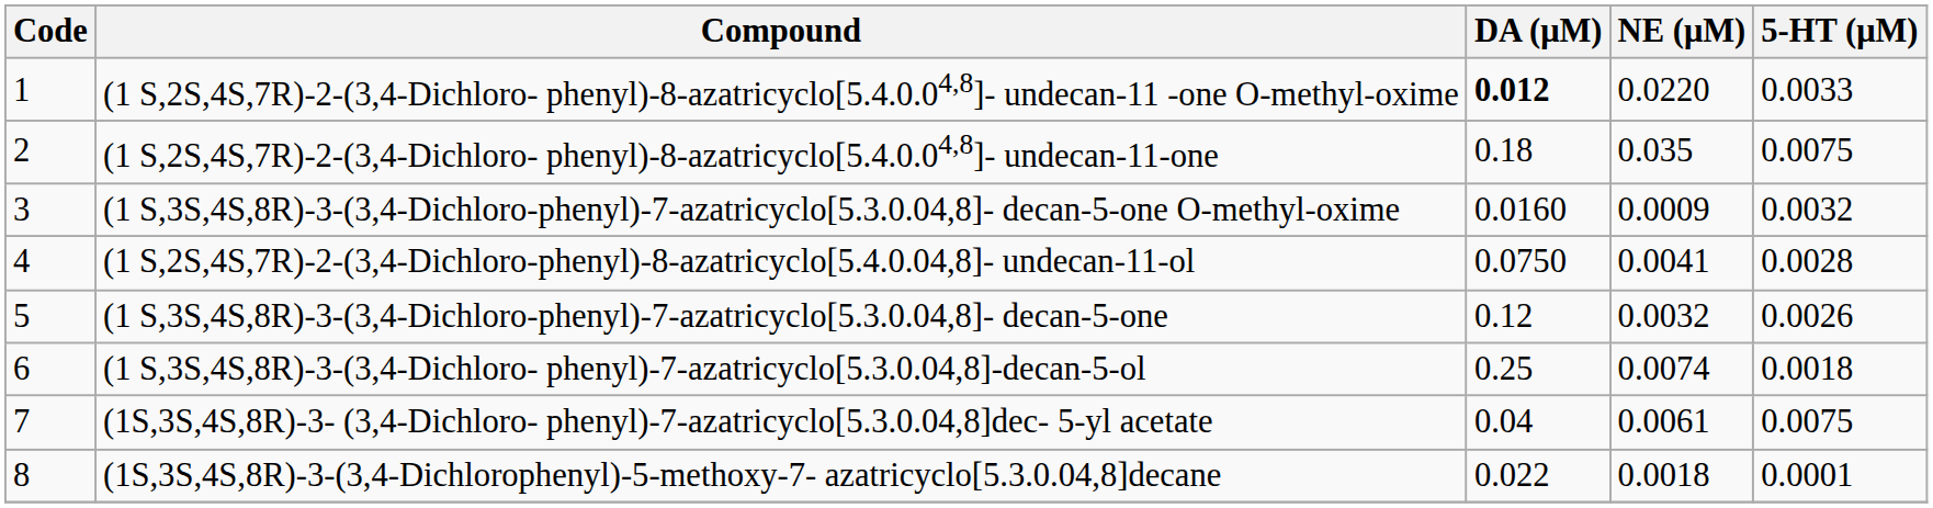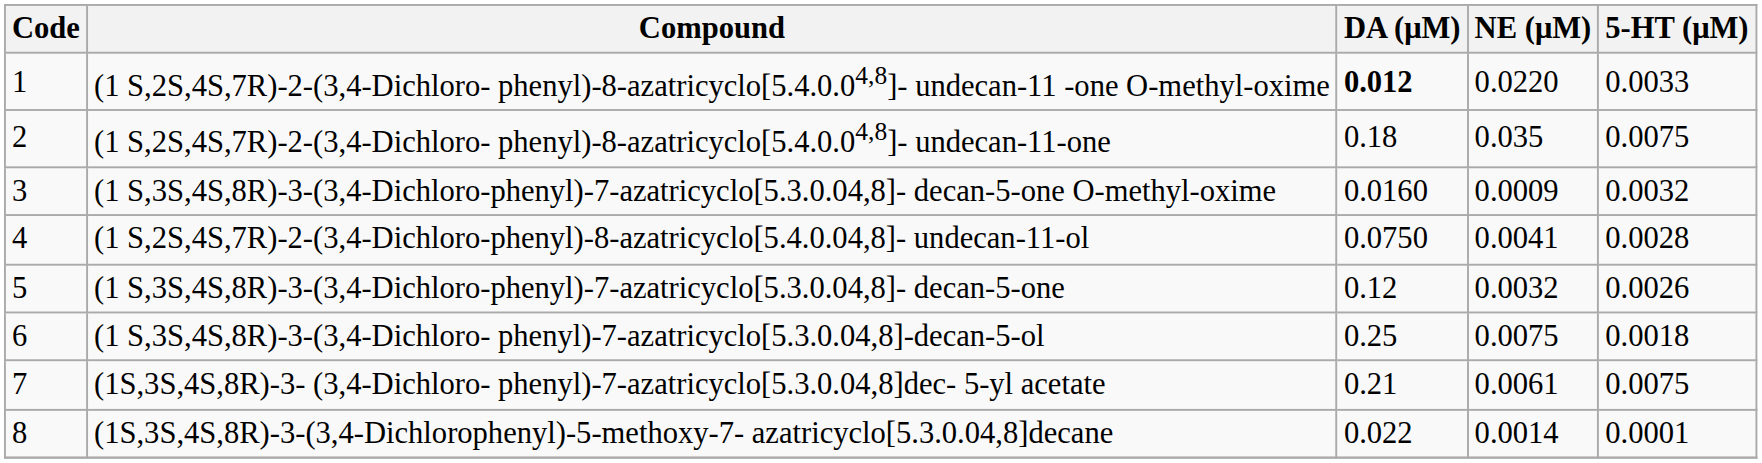row 7 | NE (μM): 0.0074 -> 0.0075
row 8 | DA (μM): 0.04 -> 0.21
row 9 | NE (μM): 0.0018 -> 0.0014
